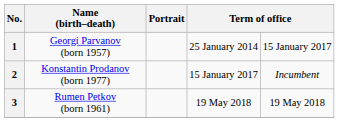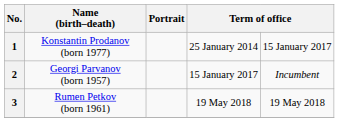1 | Name (birth–death): Georgi Parvanov (born 1957) -> Konstantin Prodanov (born 1977)
2 | Name (birth–death): Konstantin Prodanov (born 1977) -> Georgi Parvanov (born 1957)
